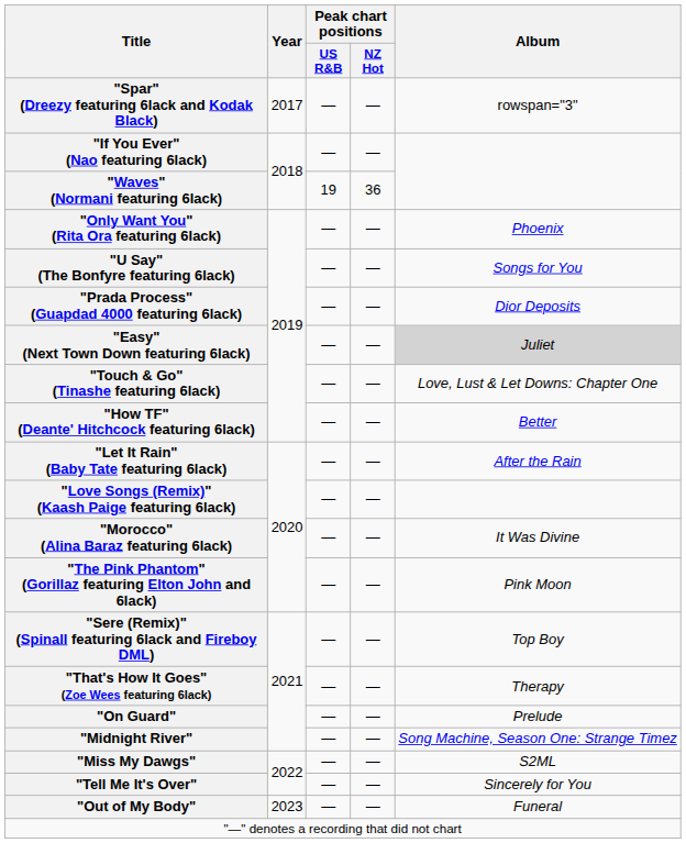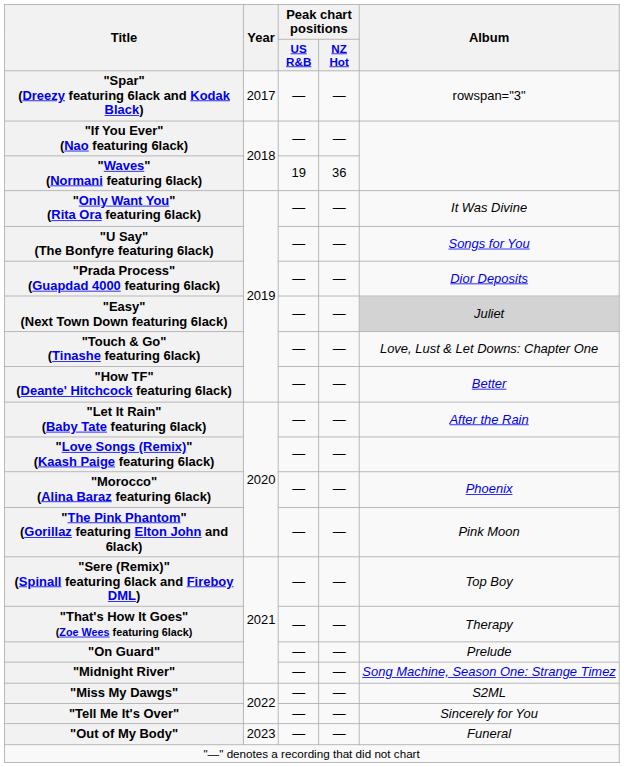"Only Want You" (Rita Ora featuring 6lack) | Album: Phoenix -> It Was Divine
"Morocco" (Alina Baraz featuring 6lack) | Album: It Was Divine -> Phoenix
